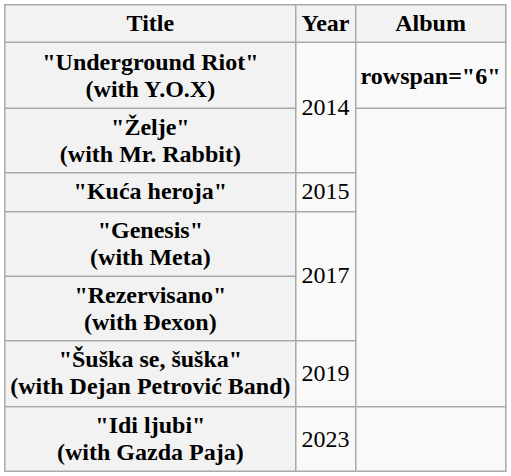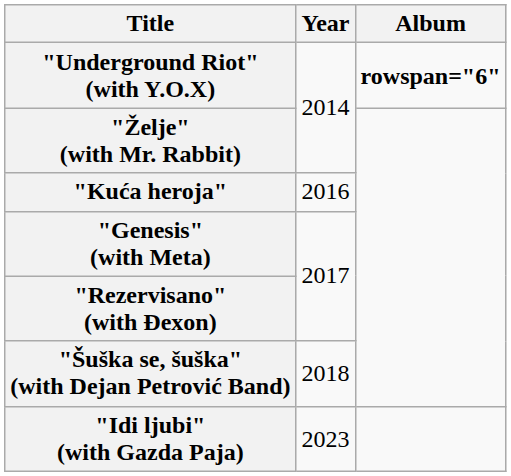"Kuća heroja" | Year: 2015 -> 2016
"Šuška se, šuška" (with Dejan Petrović Band) | Year: 2019 -> 2018
